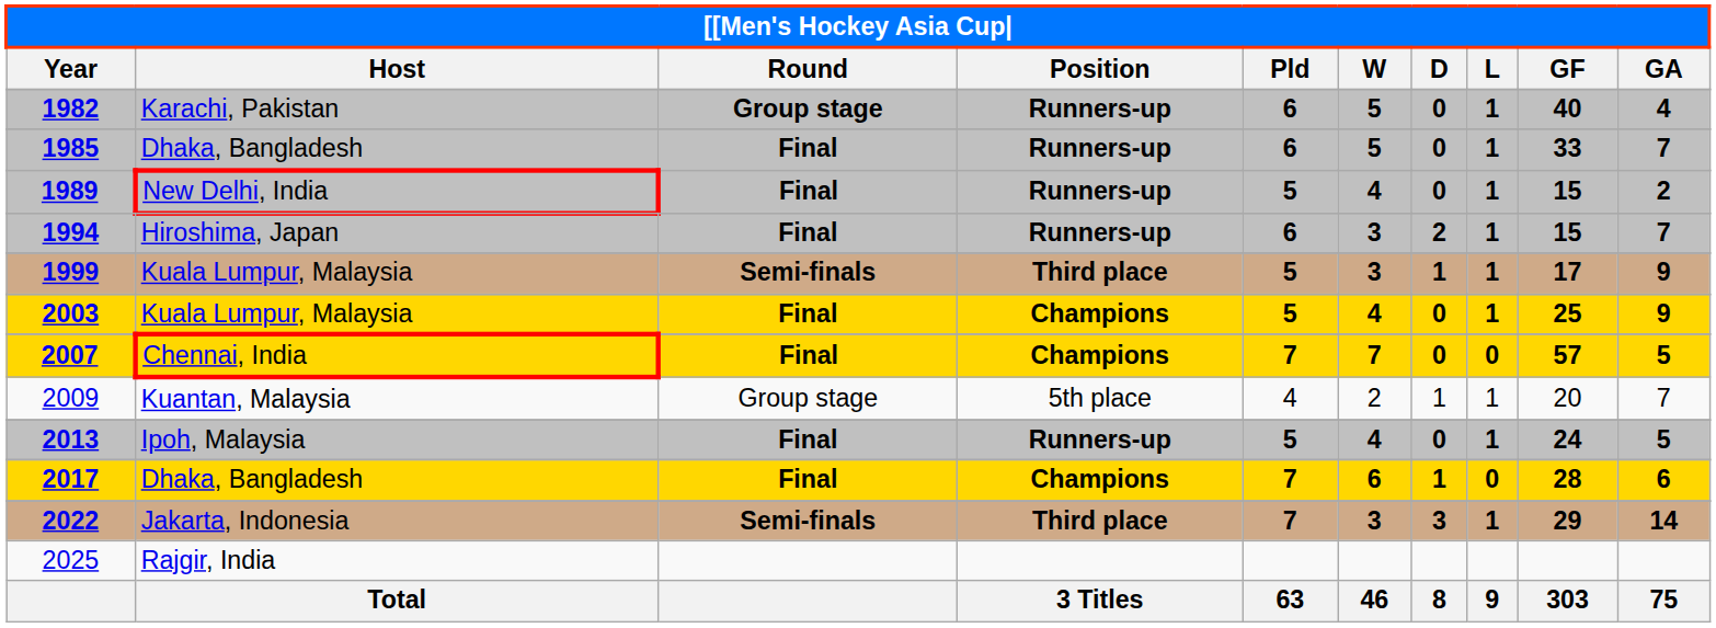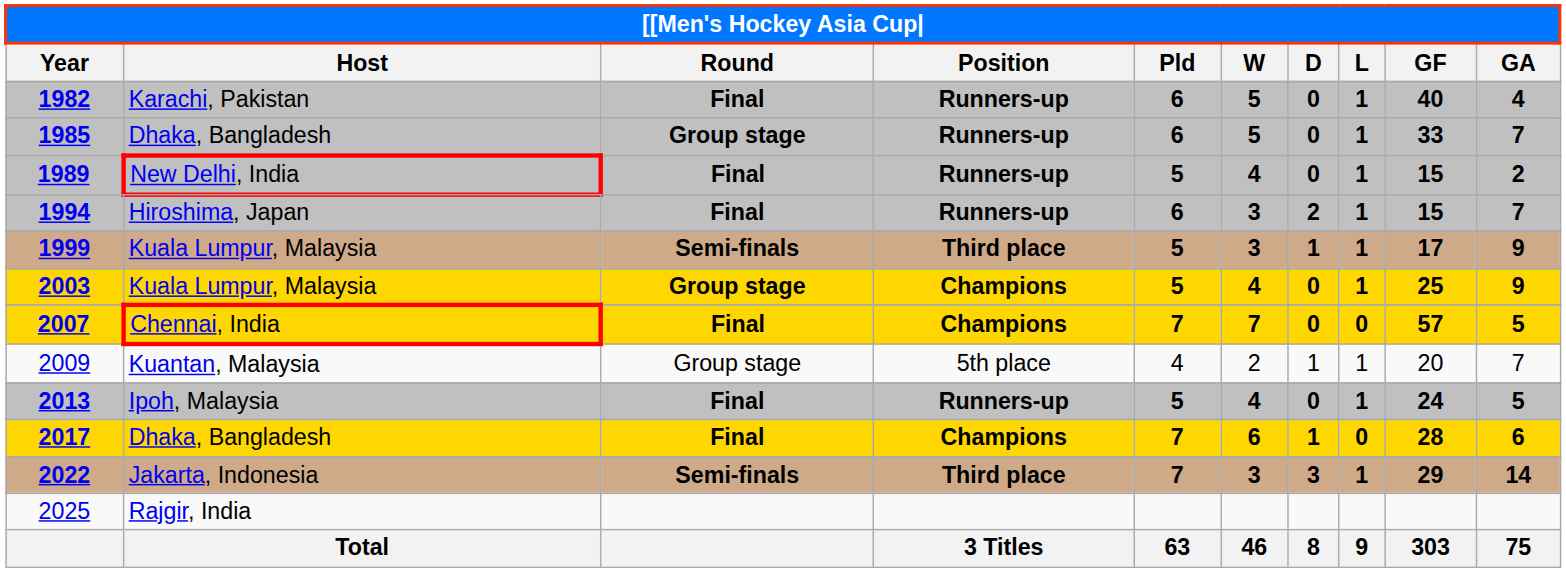1982 | Round: Group stage -> Final
1985 | Round: Final -> Group stage
2003 | Round: Final -> Group stage
